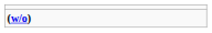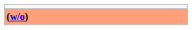row 2 | column 1: no background -> lightsalmon background
